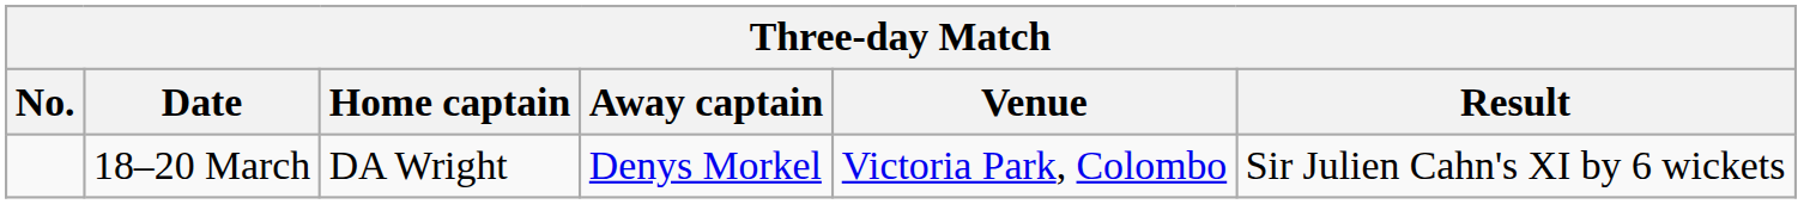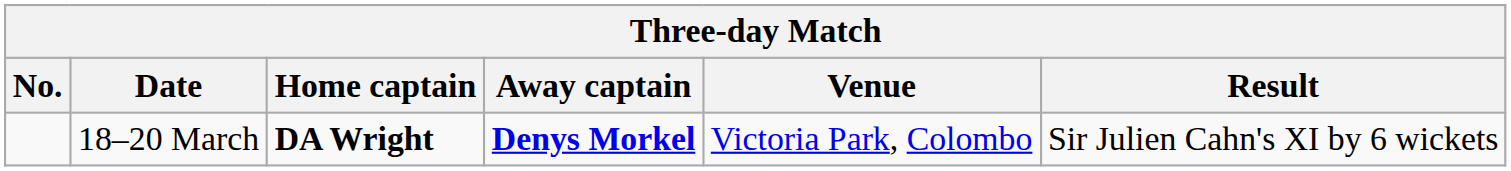18–20 March | Home captain: normal -> bold
18–20 March | Away captain: normal -> bold
